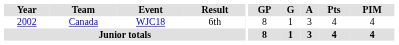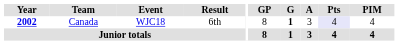Canada | Year: normal -> bold
Canada | G: normal -> bold
Canada | Pts: no background -> lavender background
